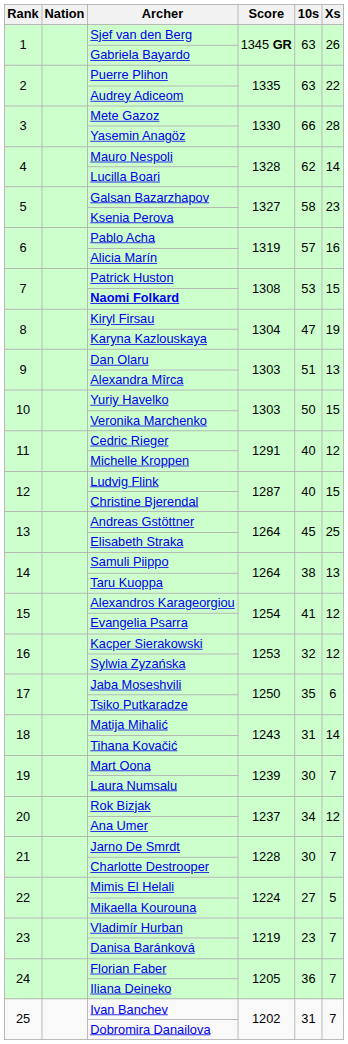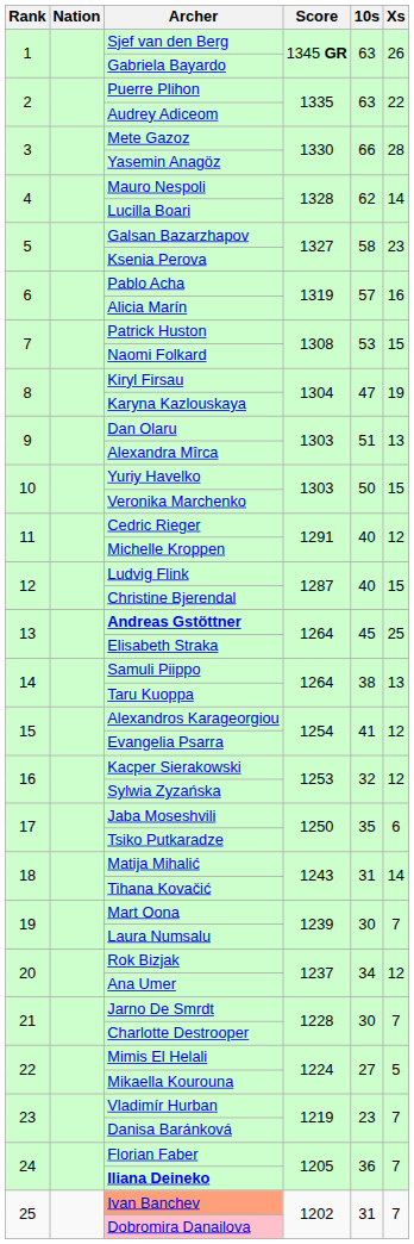Naomi Folkard | Archer: bold -> normal
Andreas Gstöttner | Archer: normal -> bold
Iliana Deineko | Archer: normal -> bold
Ivan Banchev | Archer: no background -> lightsalmon background
Dobromira Danailova | Archer: no background -> pink background
